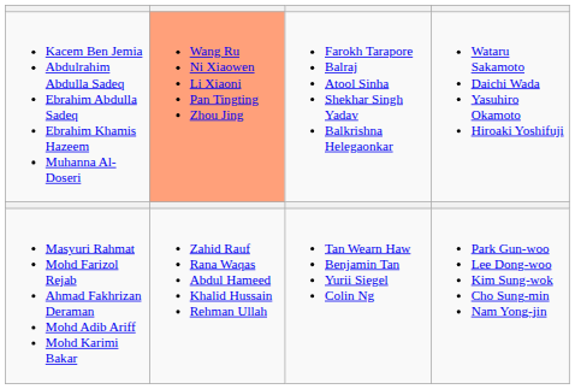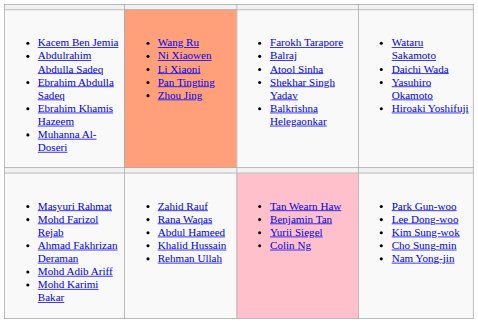row 4 | column 3: no background -> pink background
